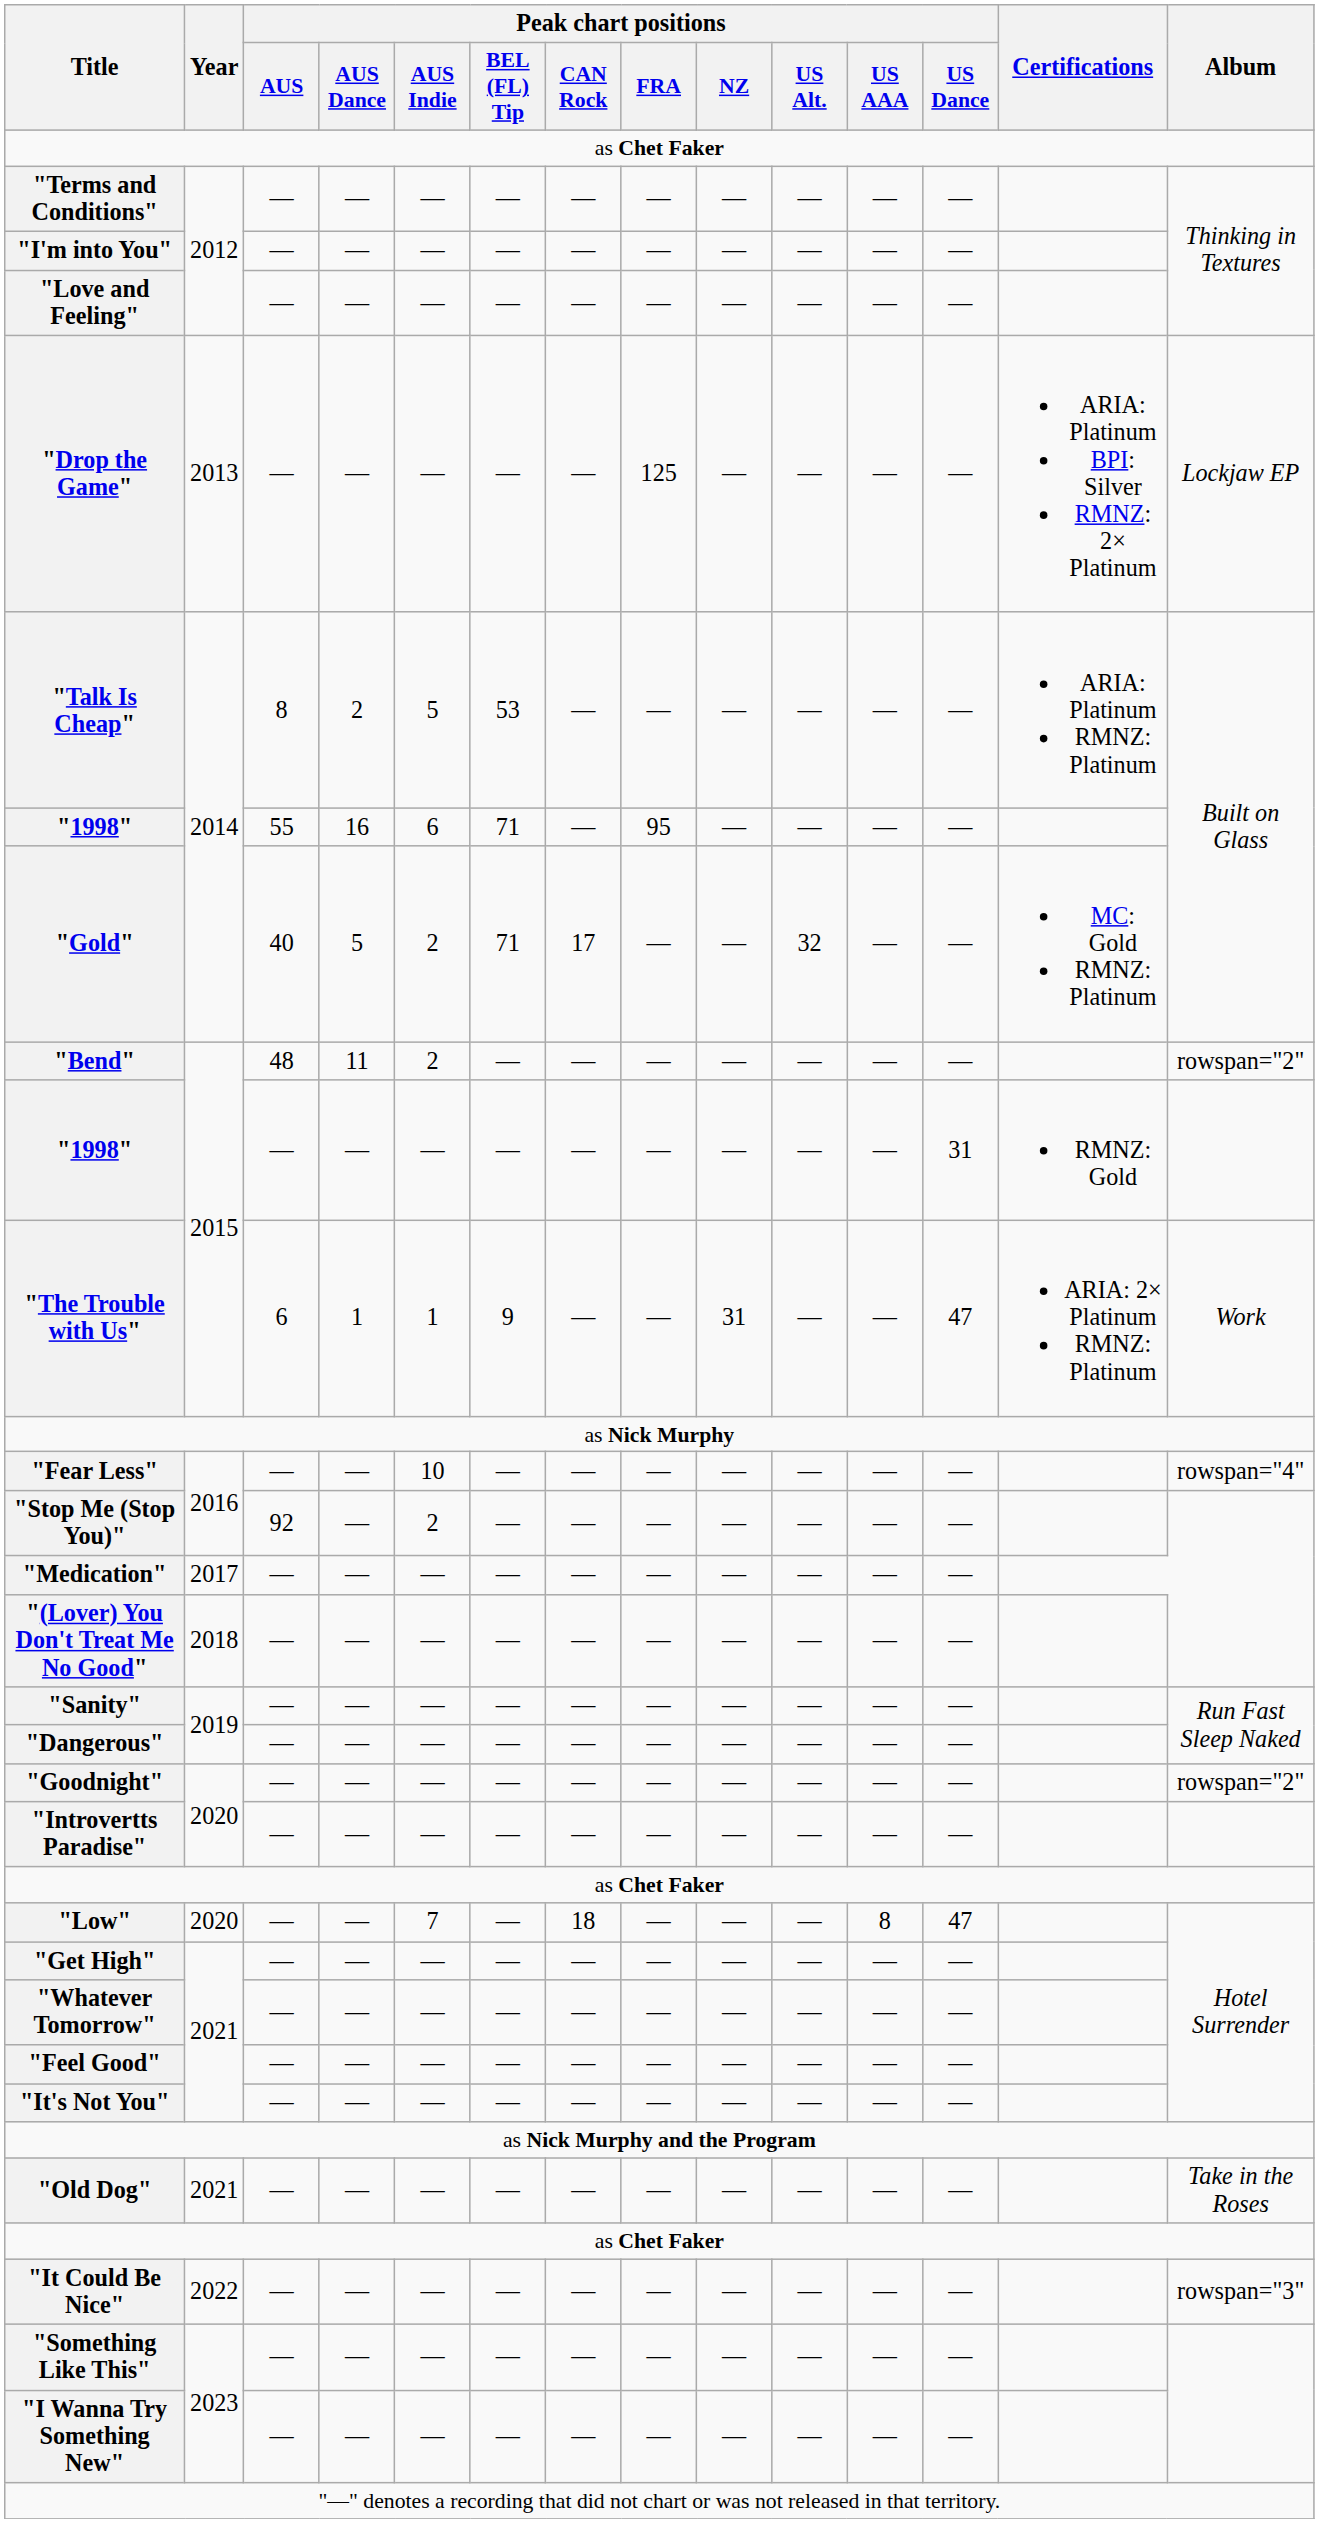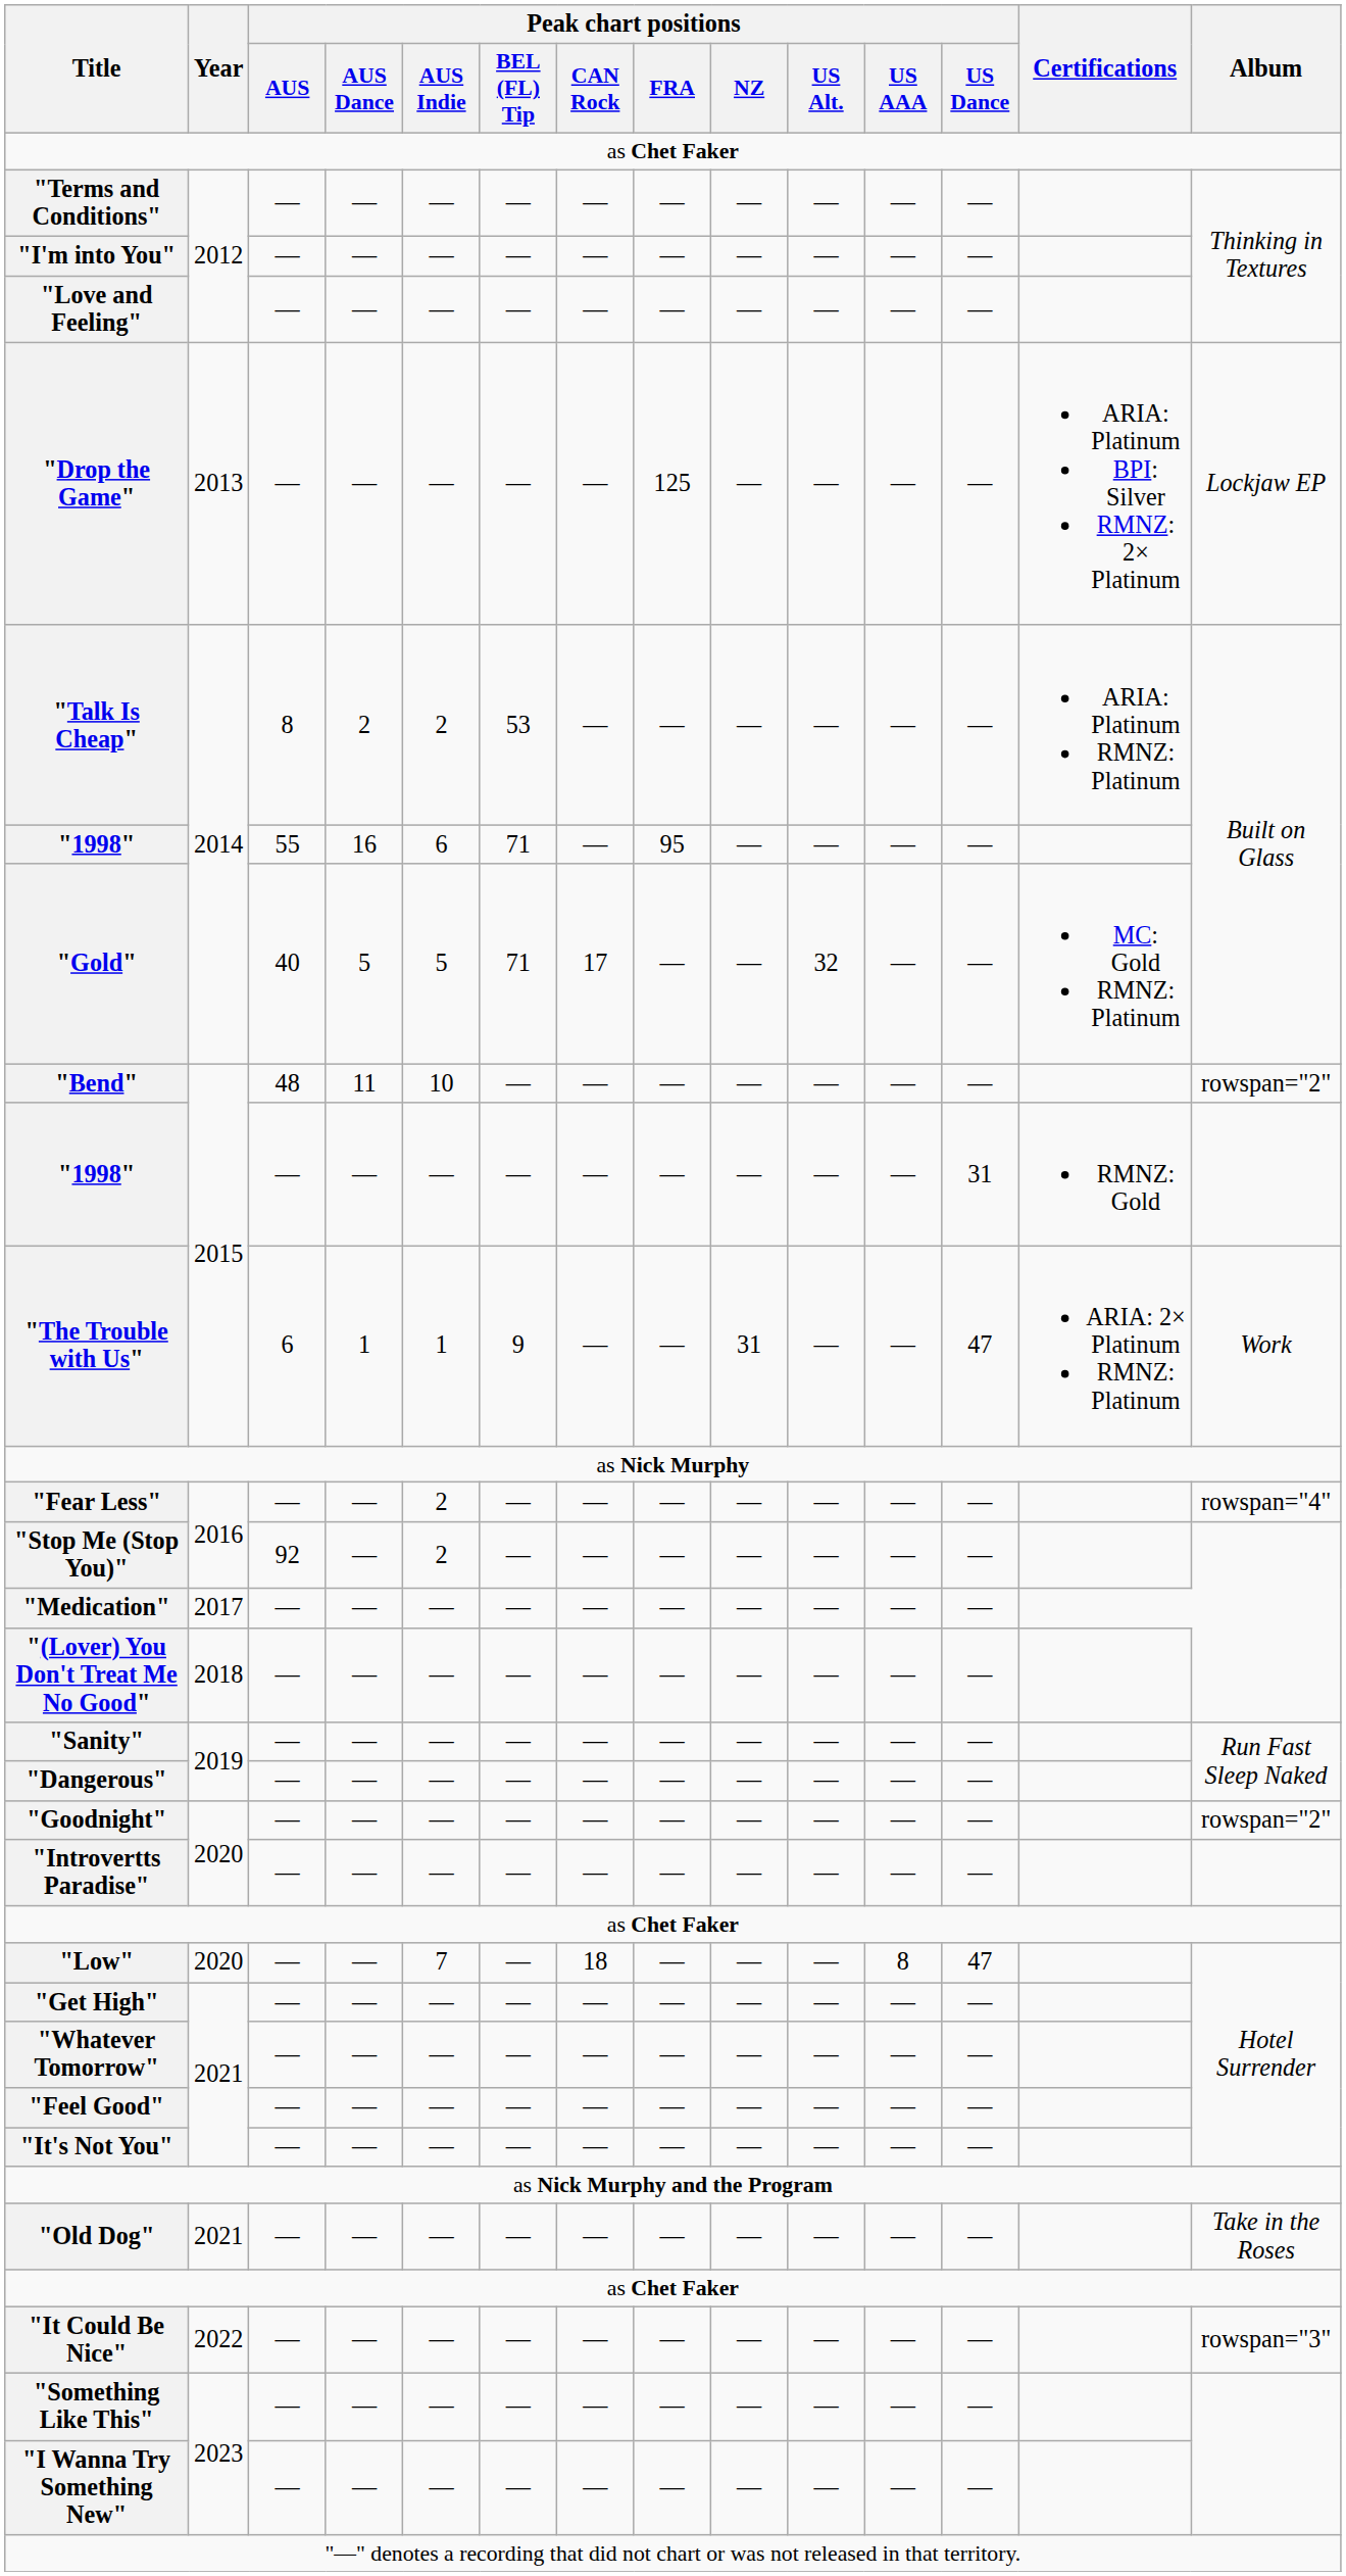"Talk Is Cheap" | Peak chart positions / AUS Indie: 5 -> 2
"Gold" | Peak chart positions / AUS Indie: 2 -> 5
"Bend" | Peak chart positions / AUS Indie: 2 -> 10
"Fear Less" | Peak chart positions / AUS Indie: 10 -> 2
